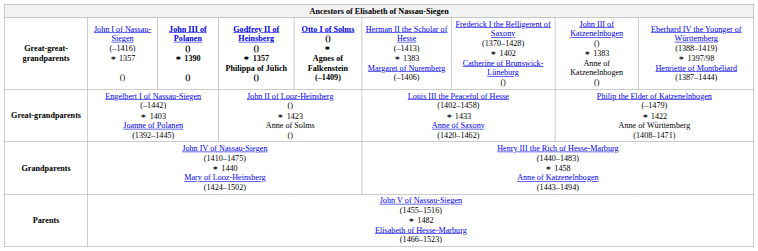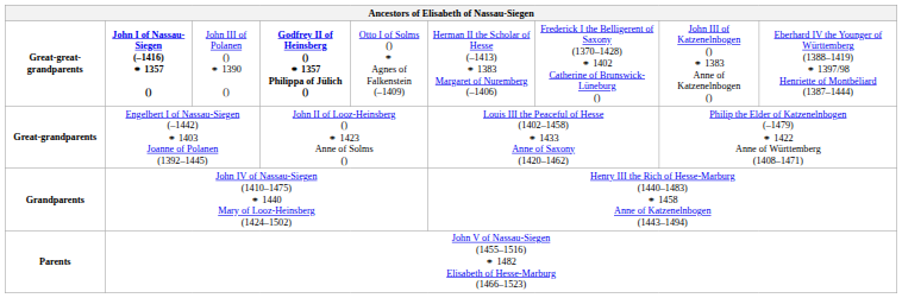Great-great-grandparents | column 2: normal -> bold
Great-great-grandparents | column 3: bold -> normal
Great-great-grandparents | column 5: bold -> normal
